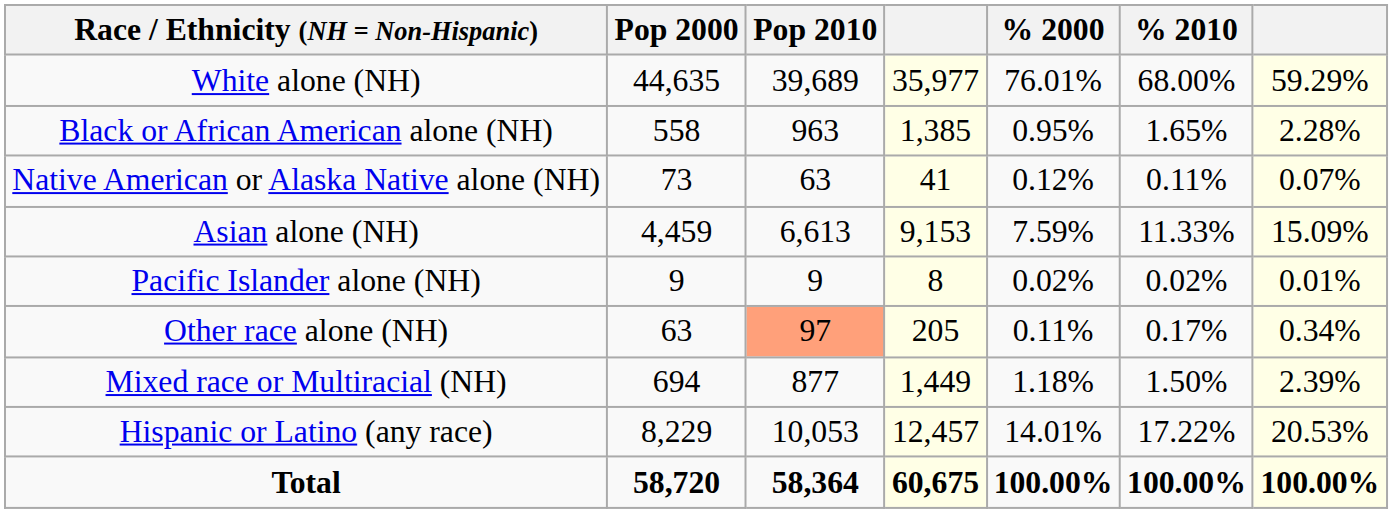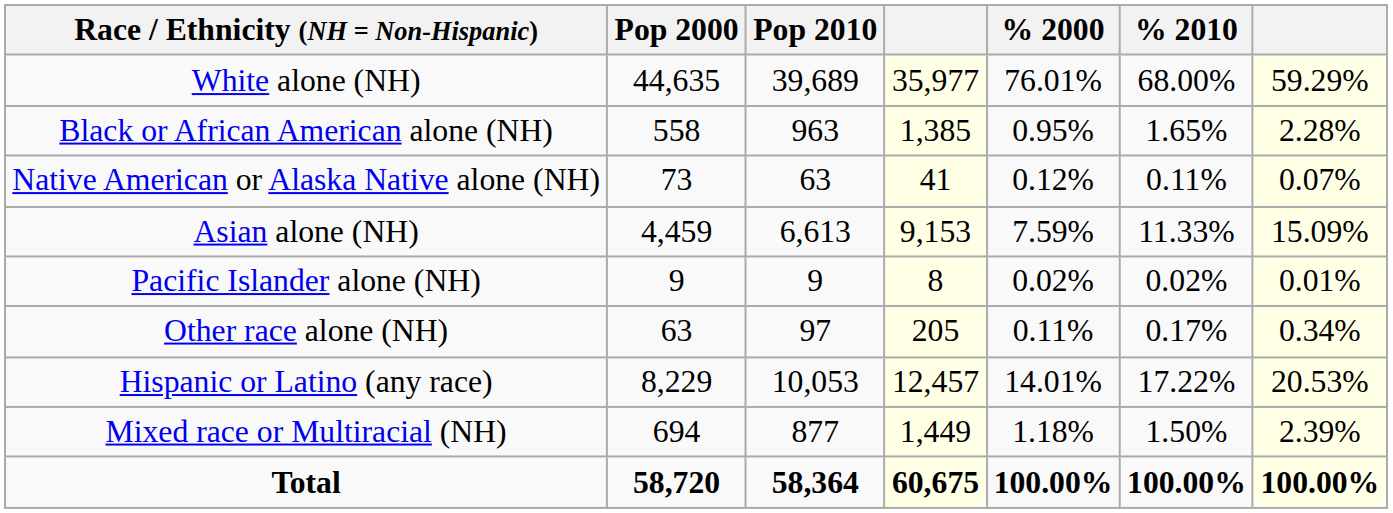Other race alone (NH) | Pop 2010: lightsalmon background -> no background
rows swapped: Mixed race or Multiracial (NH) <-> Hispanic or Latino (any race)
